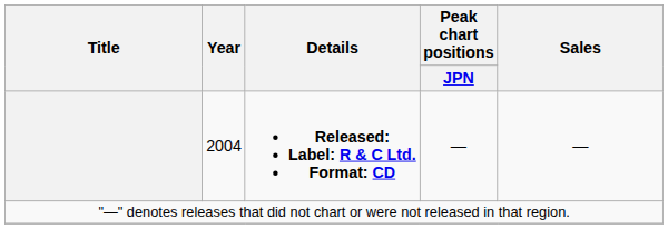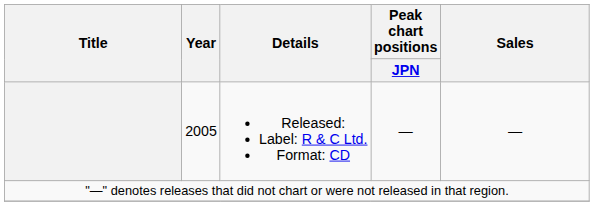row 3 | Year: 2004 -> 2005
row 3 | Details: bold -> normal
